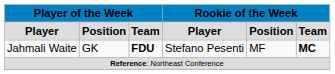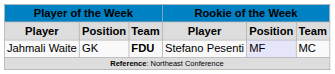Jahmali Waite | Rookie of the Week / Position: no background -> lavender background
Jahmali Waite | Rookie of the Week / Team: bold -> normal
